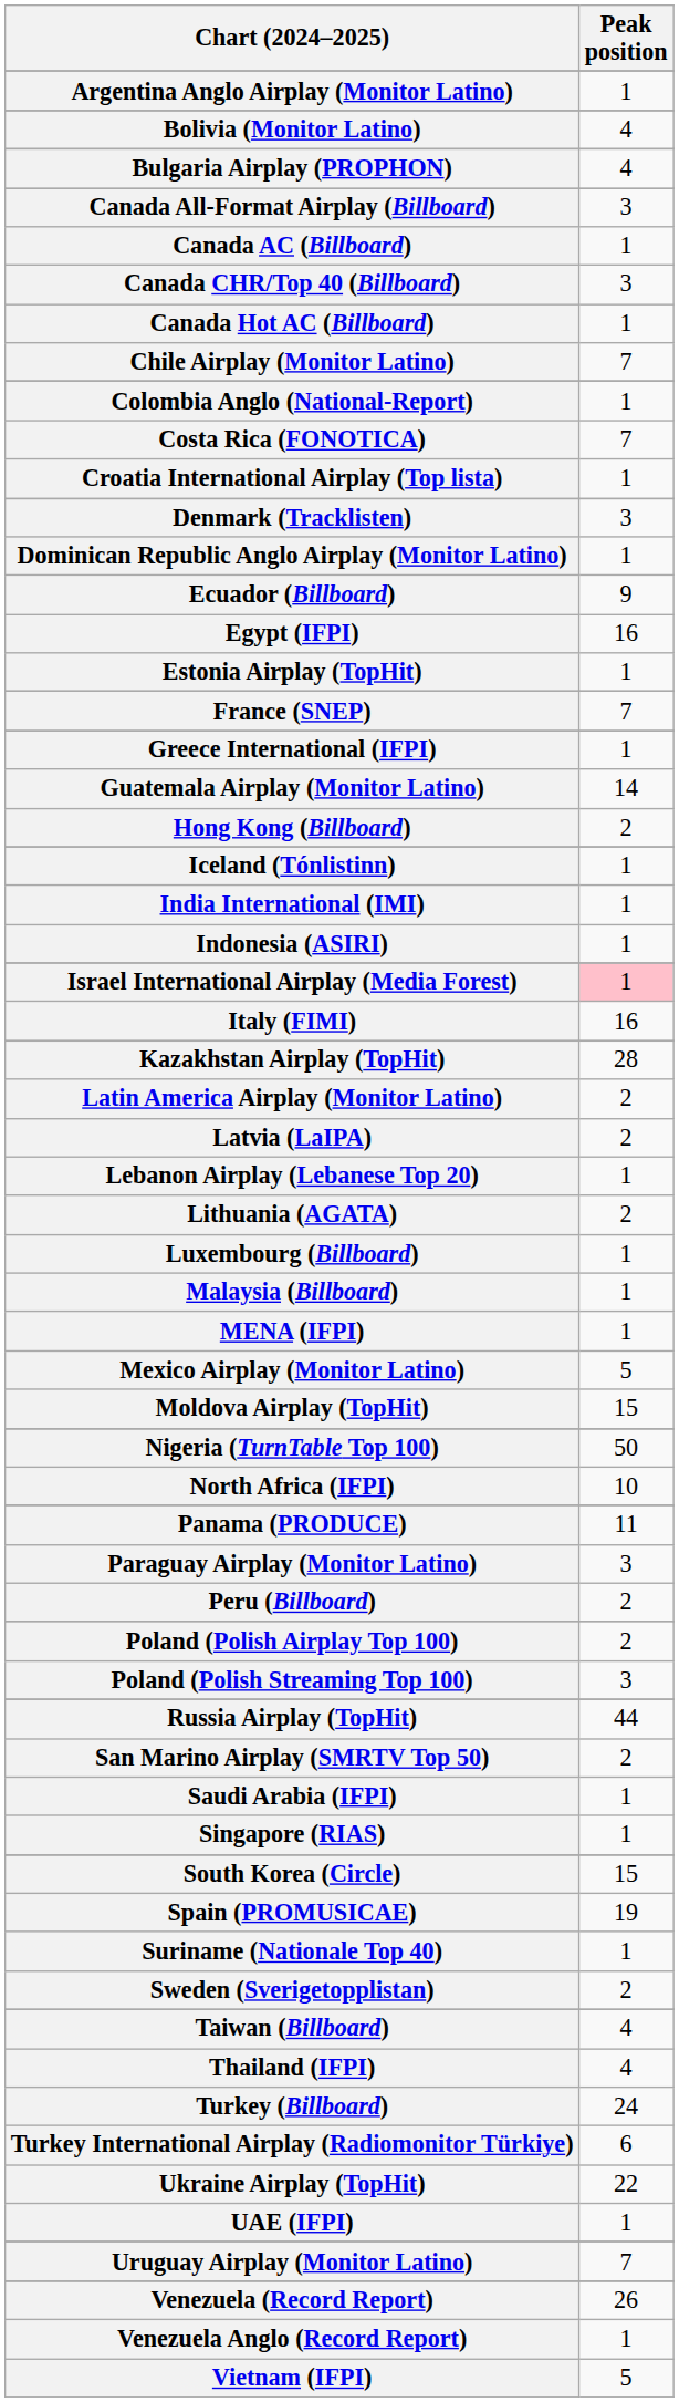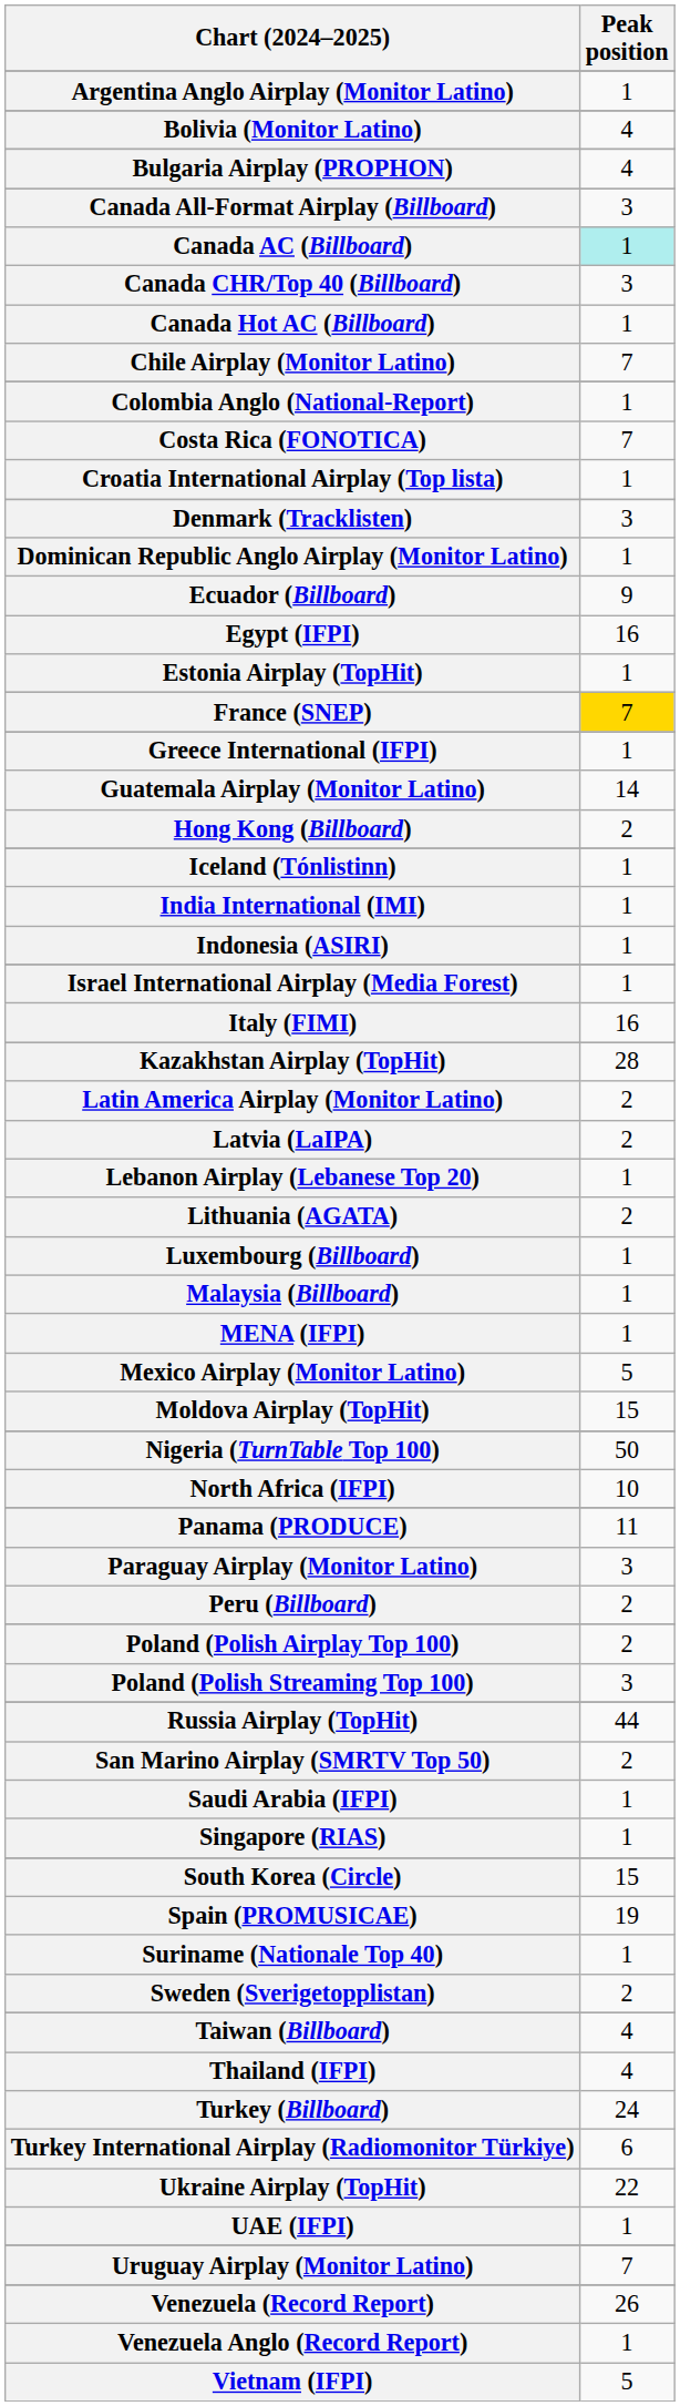Canada AC (Billboard) | Peak position: no background -> paleturquoise background
France (SNEP) | Peak position: no background -> gold background
Israel International Airplay (Media Forest) | Peak position: pink background -> no background
